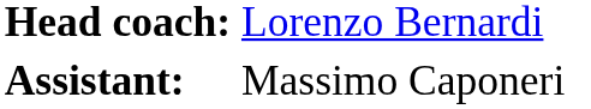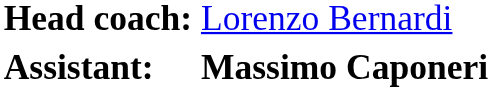Assistant: | column 2: normal -> bold
